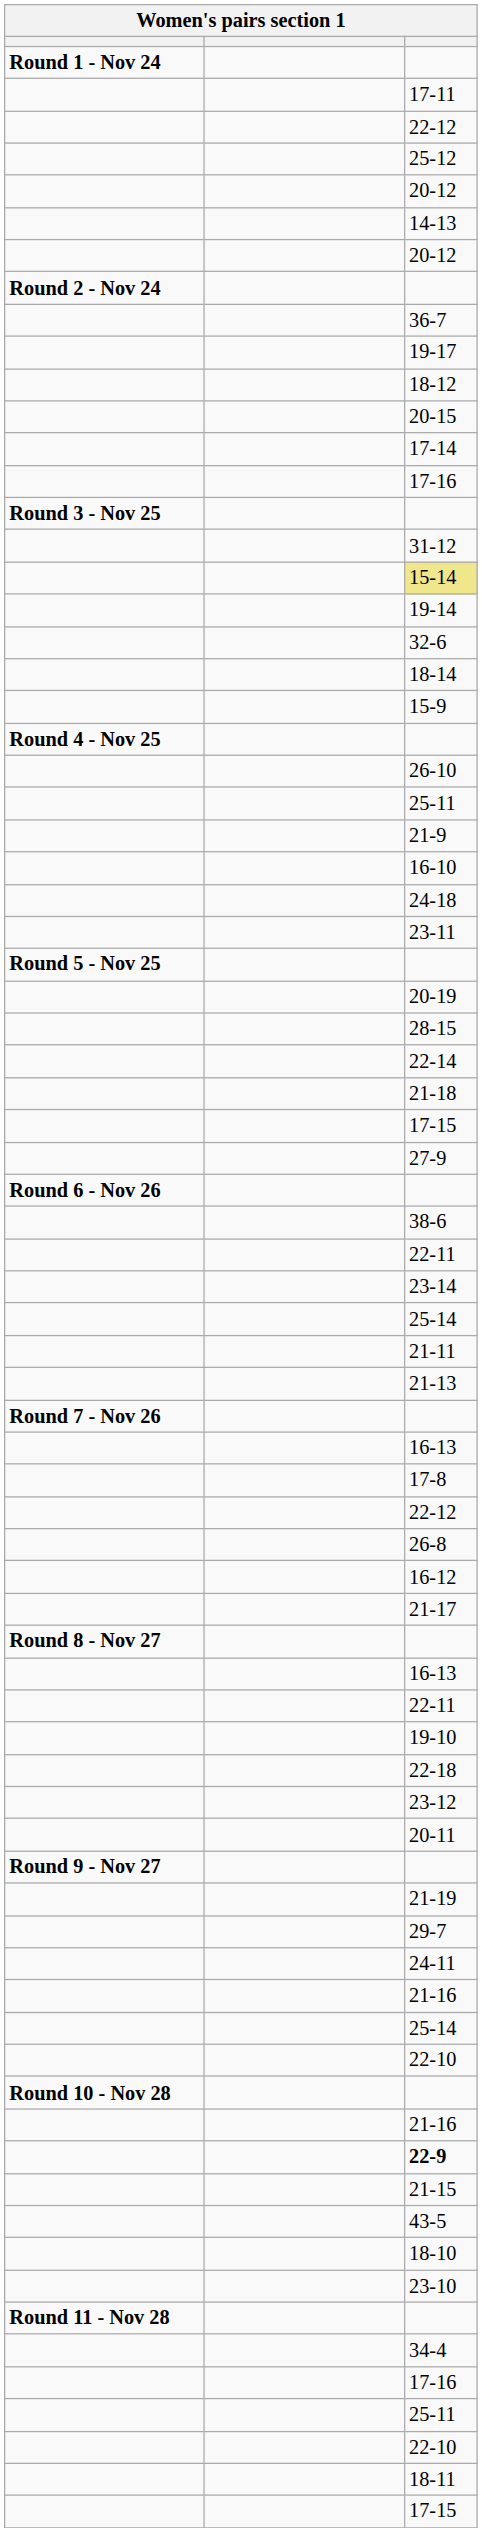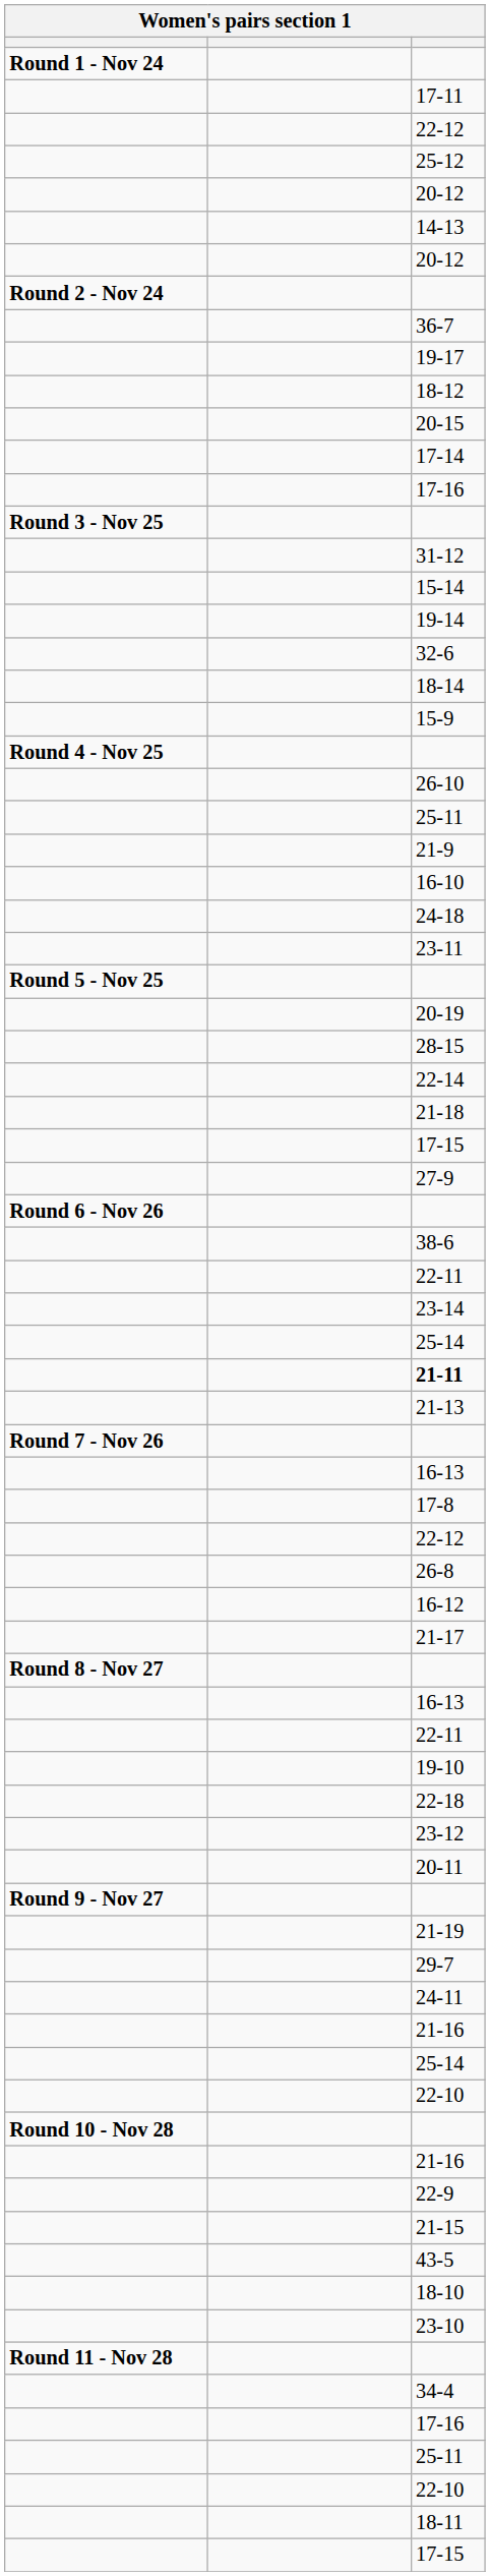15-14 | column 3: khaki background -> no background
21-11 | column 3: normal -> bold
22-9 | column 3: bold -> normal
